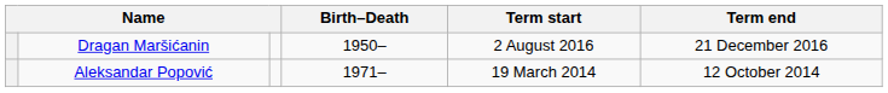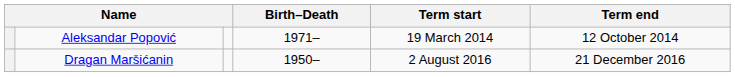rows swapped: Aleksandar Popović <-> Dragan Maršićanin
